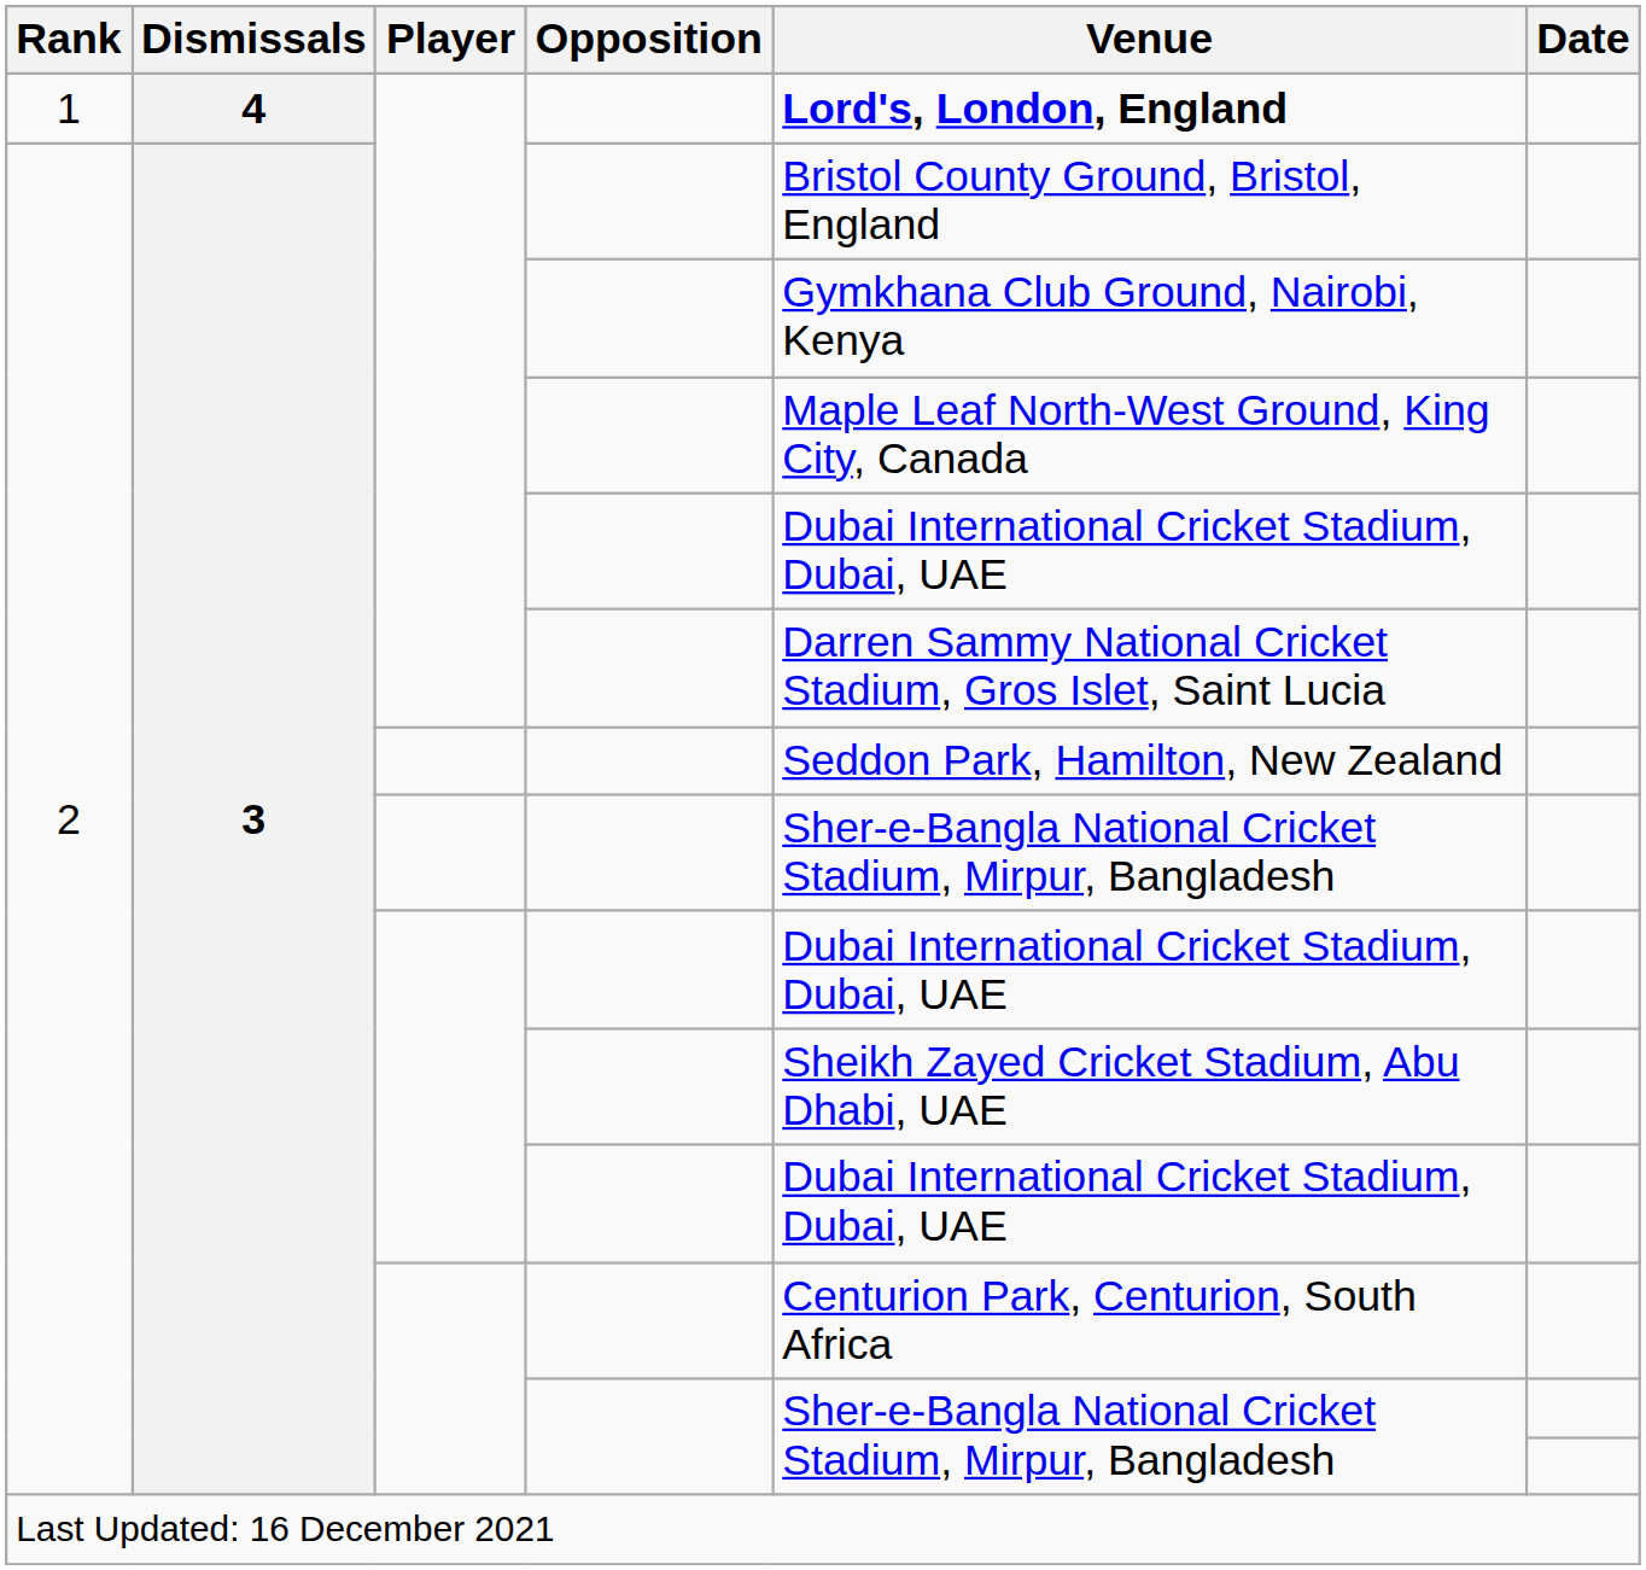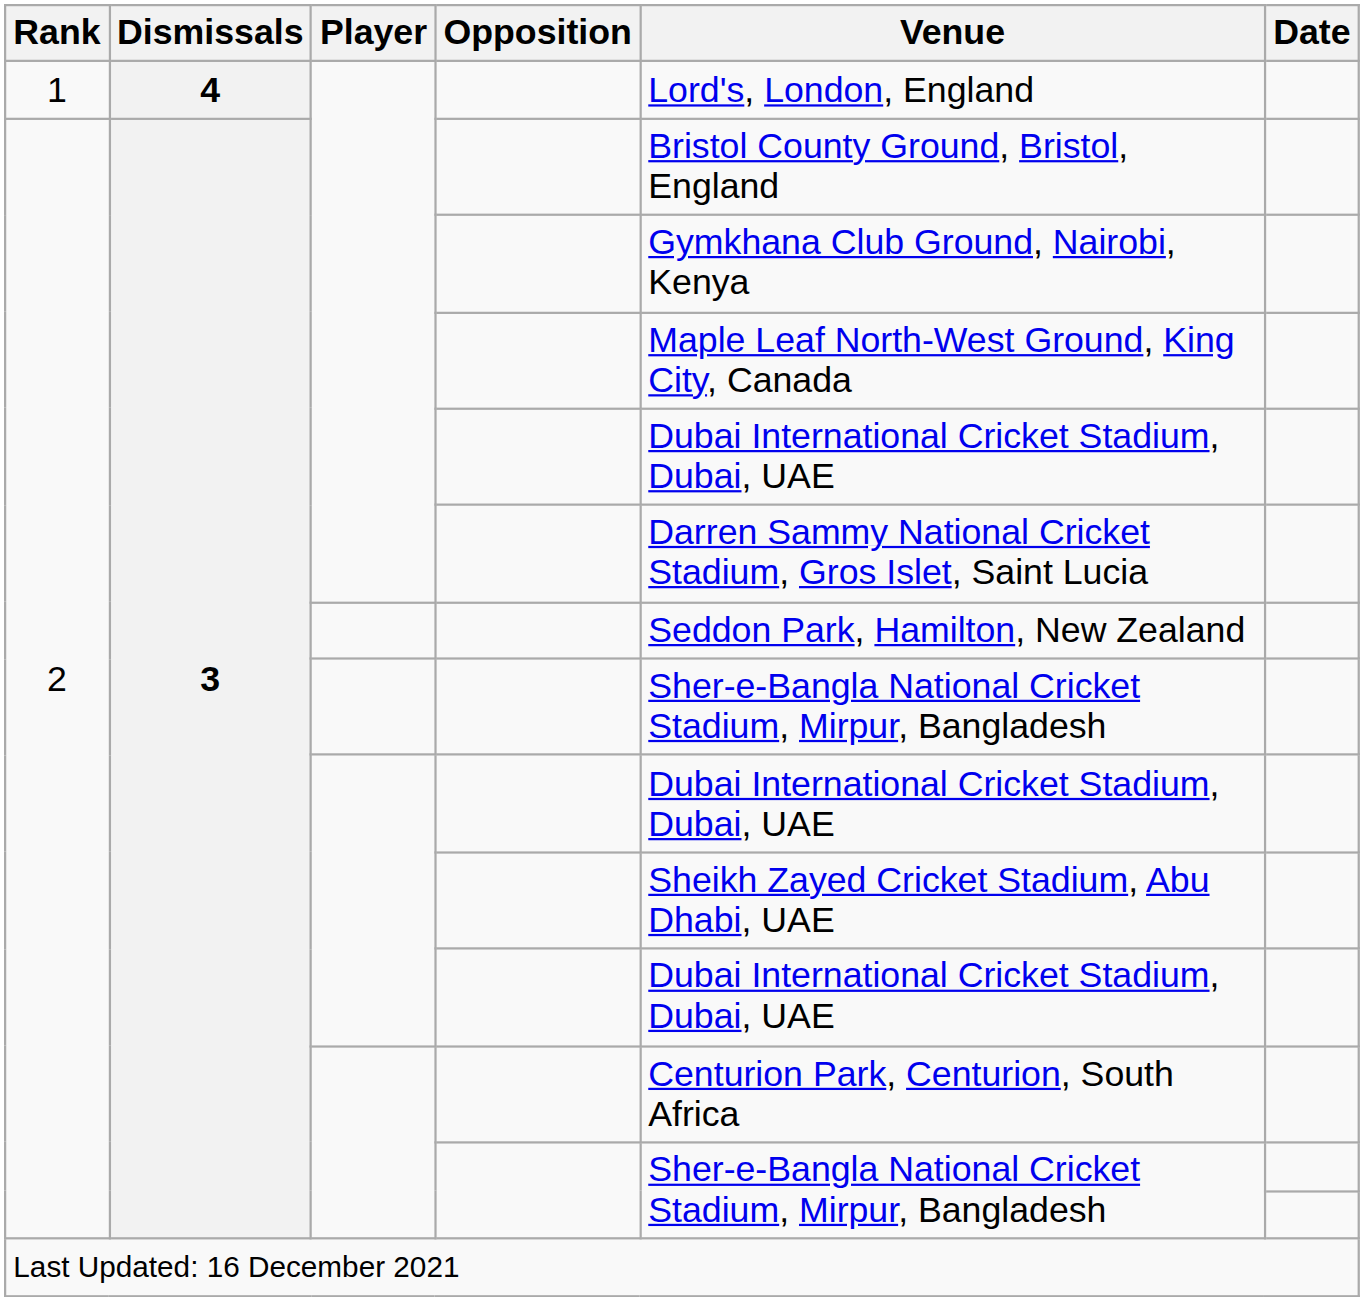1 | Venue: bold -> normal
